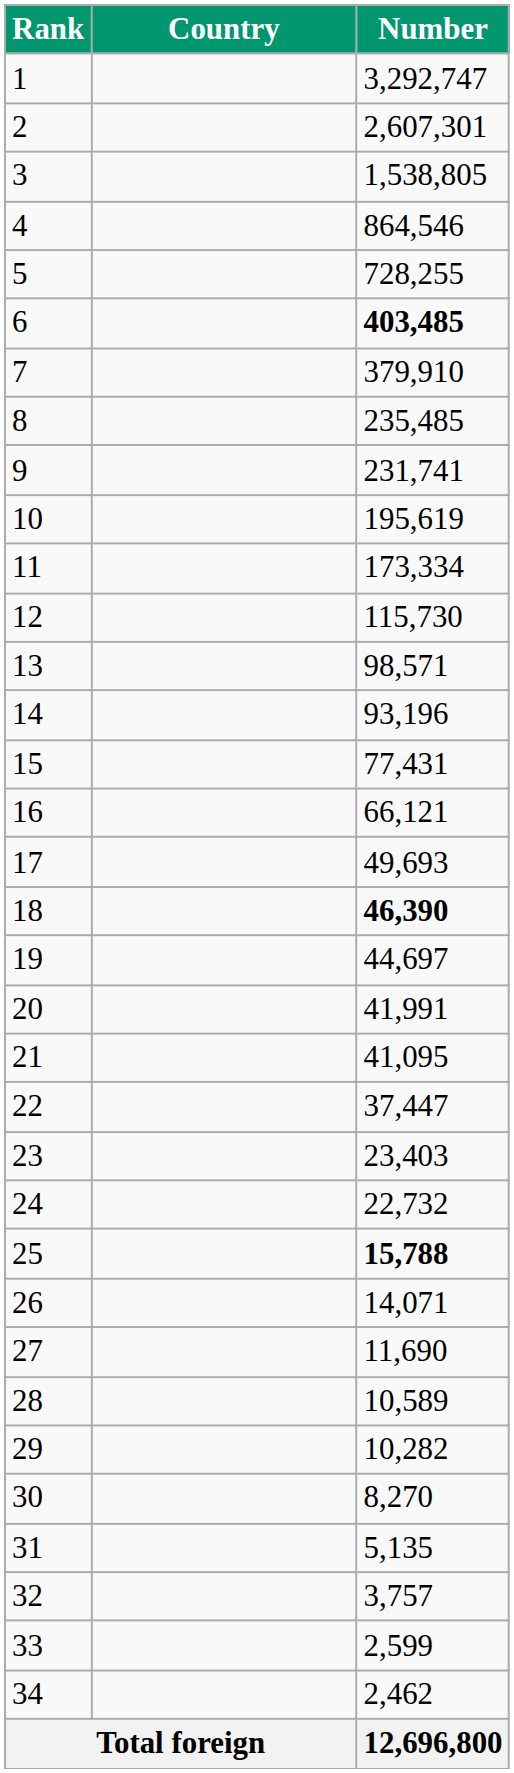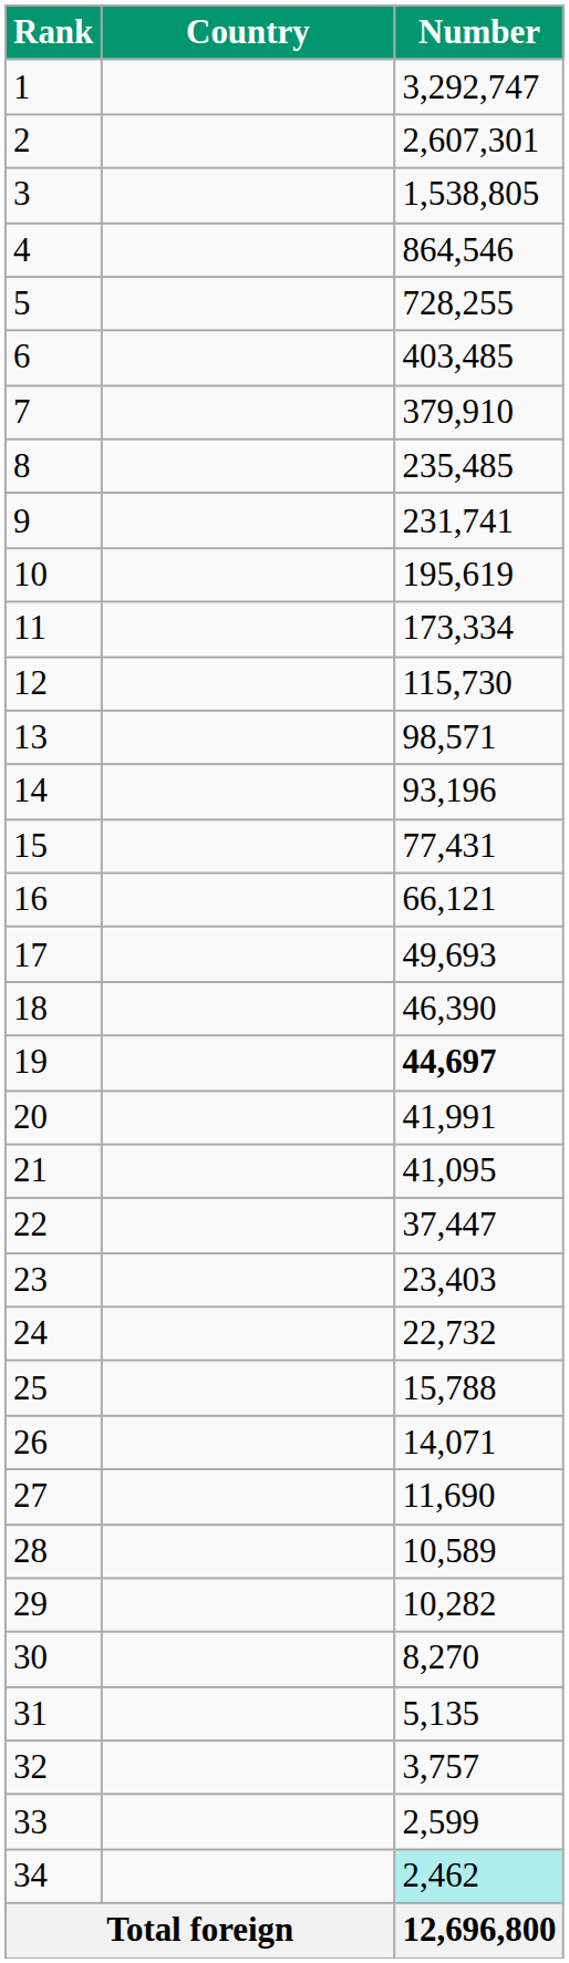6 | Number: bold -> normal
18 | Number: bold -> normal
19 | Number: normal -> bold
25 | Number: bold -> normal
34 | Number: no background -> paleturquoise background
